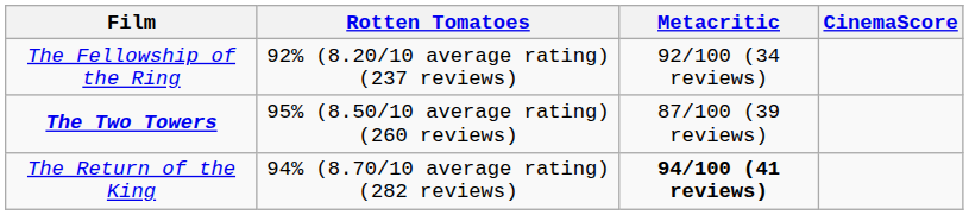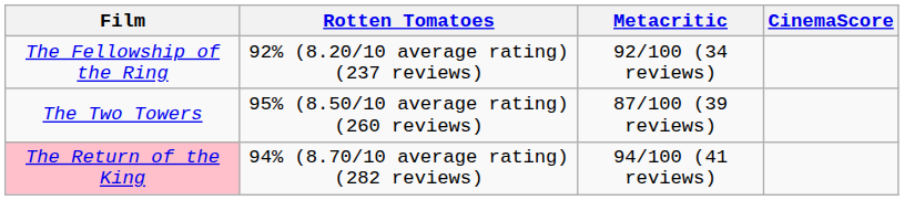row 3 | Film: bold -> normal
row 4 | Film: no background -> pink background
row 4 | Metacritic: bold -> normal
